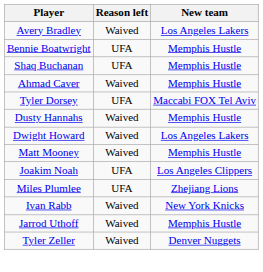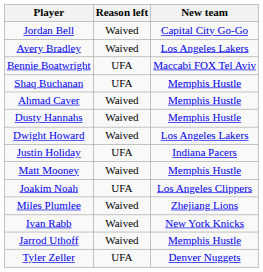+ row: Jordan Bell | Waived | Capital City Go-Go
Bennie Boatwright | New team: Memphis Hustle -> Maccabi FOX Tel Aviv
- row: Tyler Dorsey | UFA | Maccabi FOX Tel Aviv
+ row: Justin Holiday | UFA | Indiana Pacers
Miles Plumlee | Reason left: UFA -> Waived
Tyler Zeller | Reason left: Waived -> UFA
